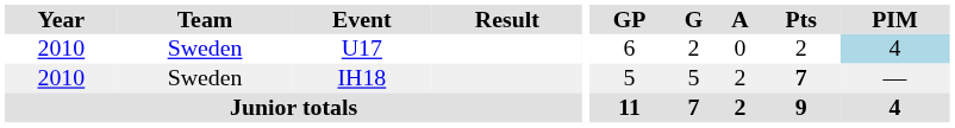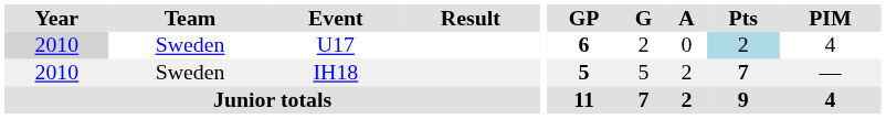U17 | Year: no background -> lightgrey background
U17 | GP: normal -> bold
U17 | Pts: no background -> lightblue background
U17 | PIM: lightblue background -> no background
IH18 | GP: normal -> bold
